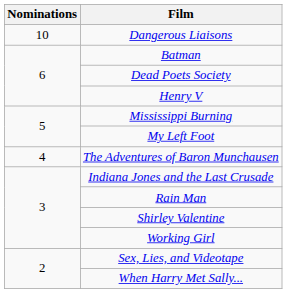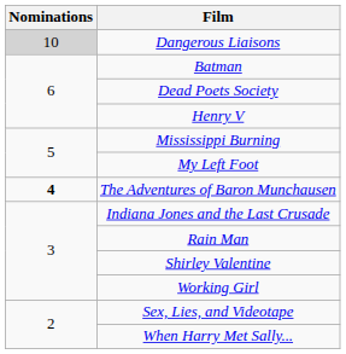Dangerous Liaisons | Nominations: no background -> lightgrey background
The Adventures of Baron Munchausen | Nominations: normal -> bold
